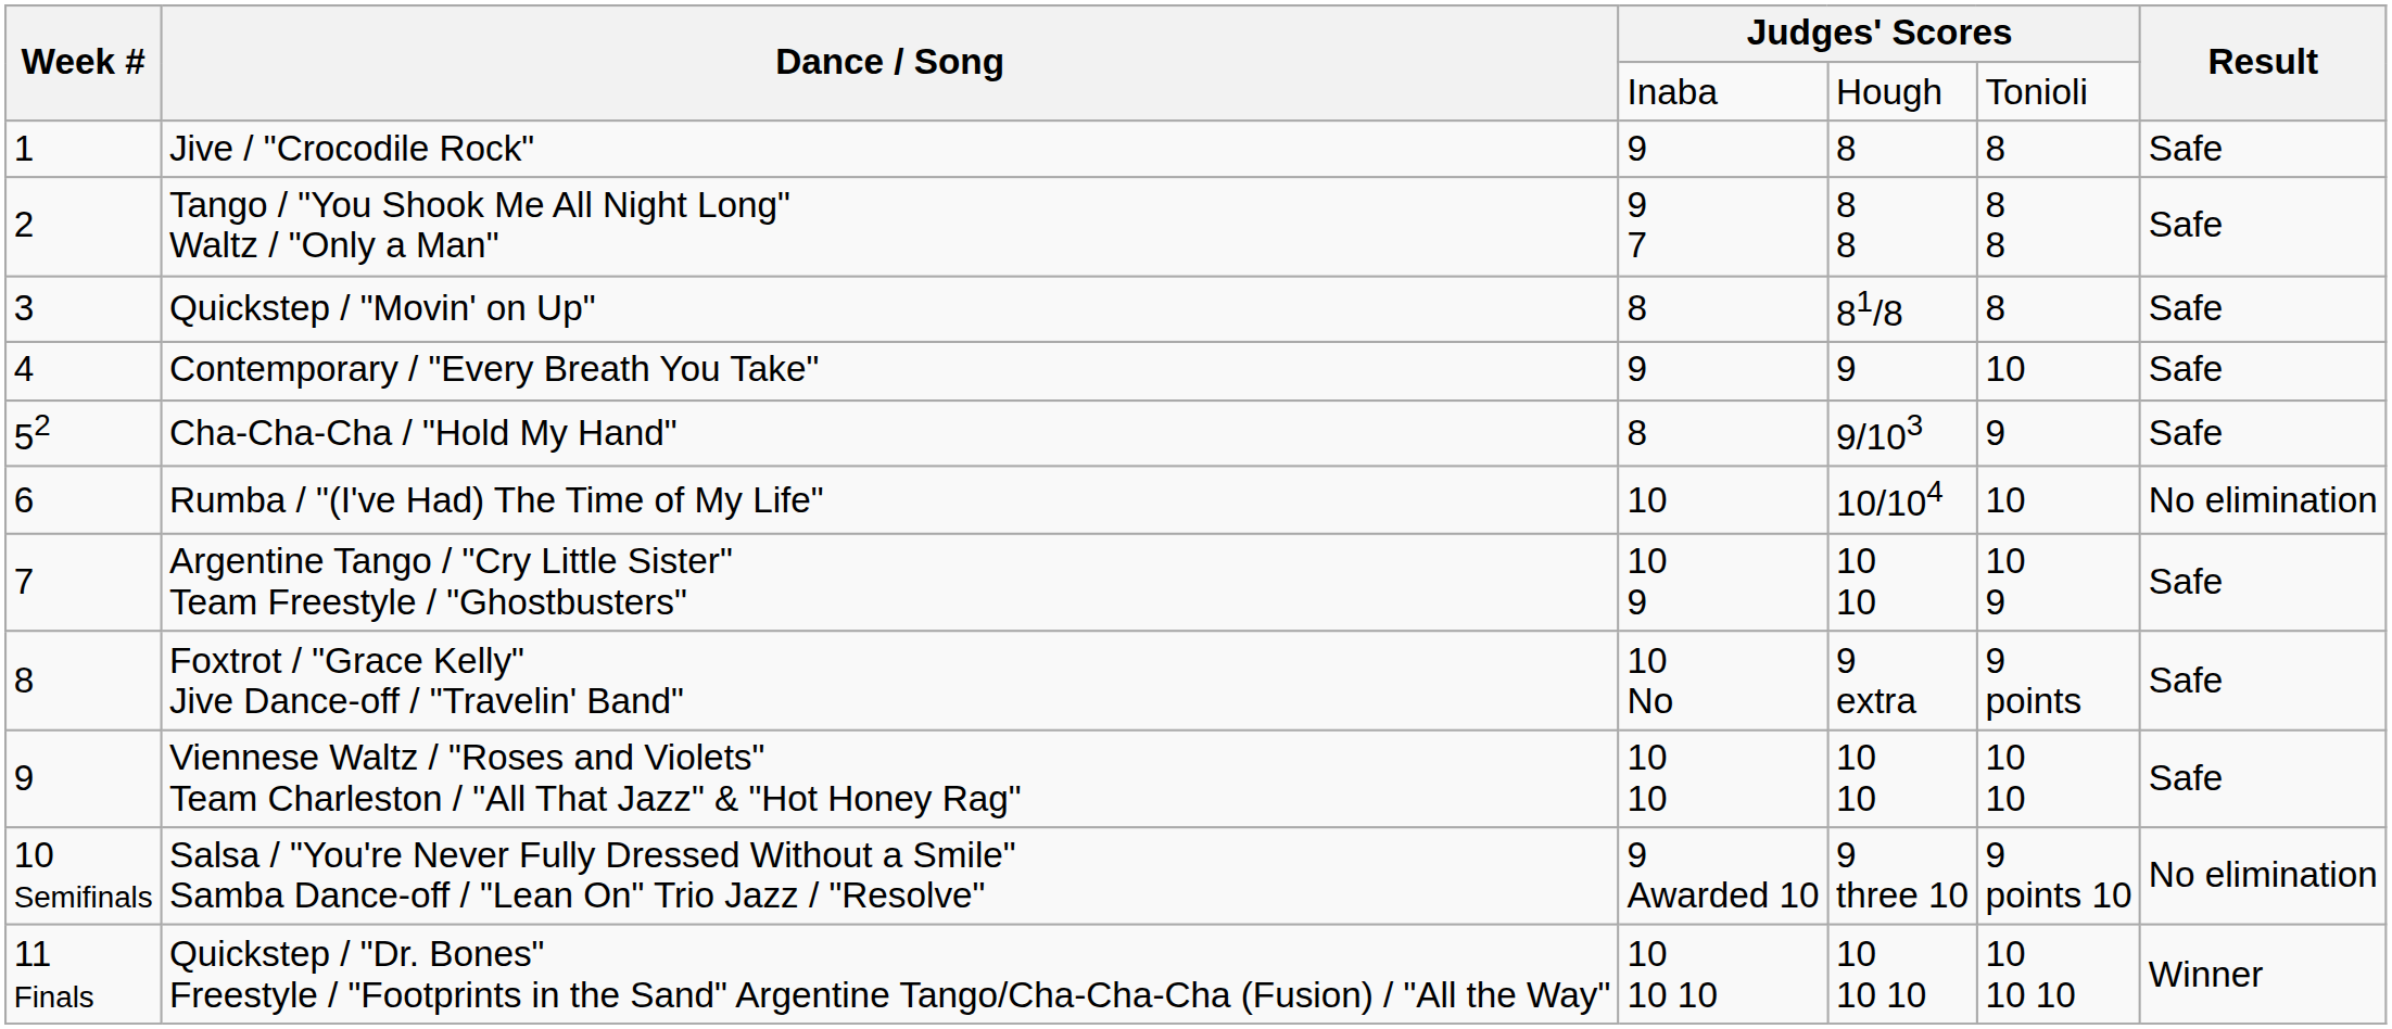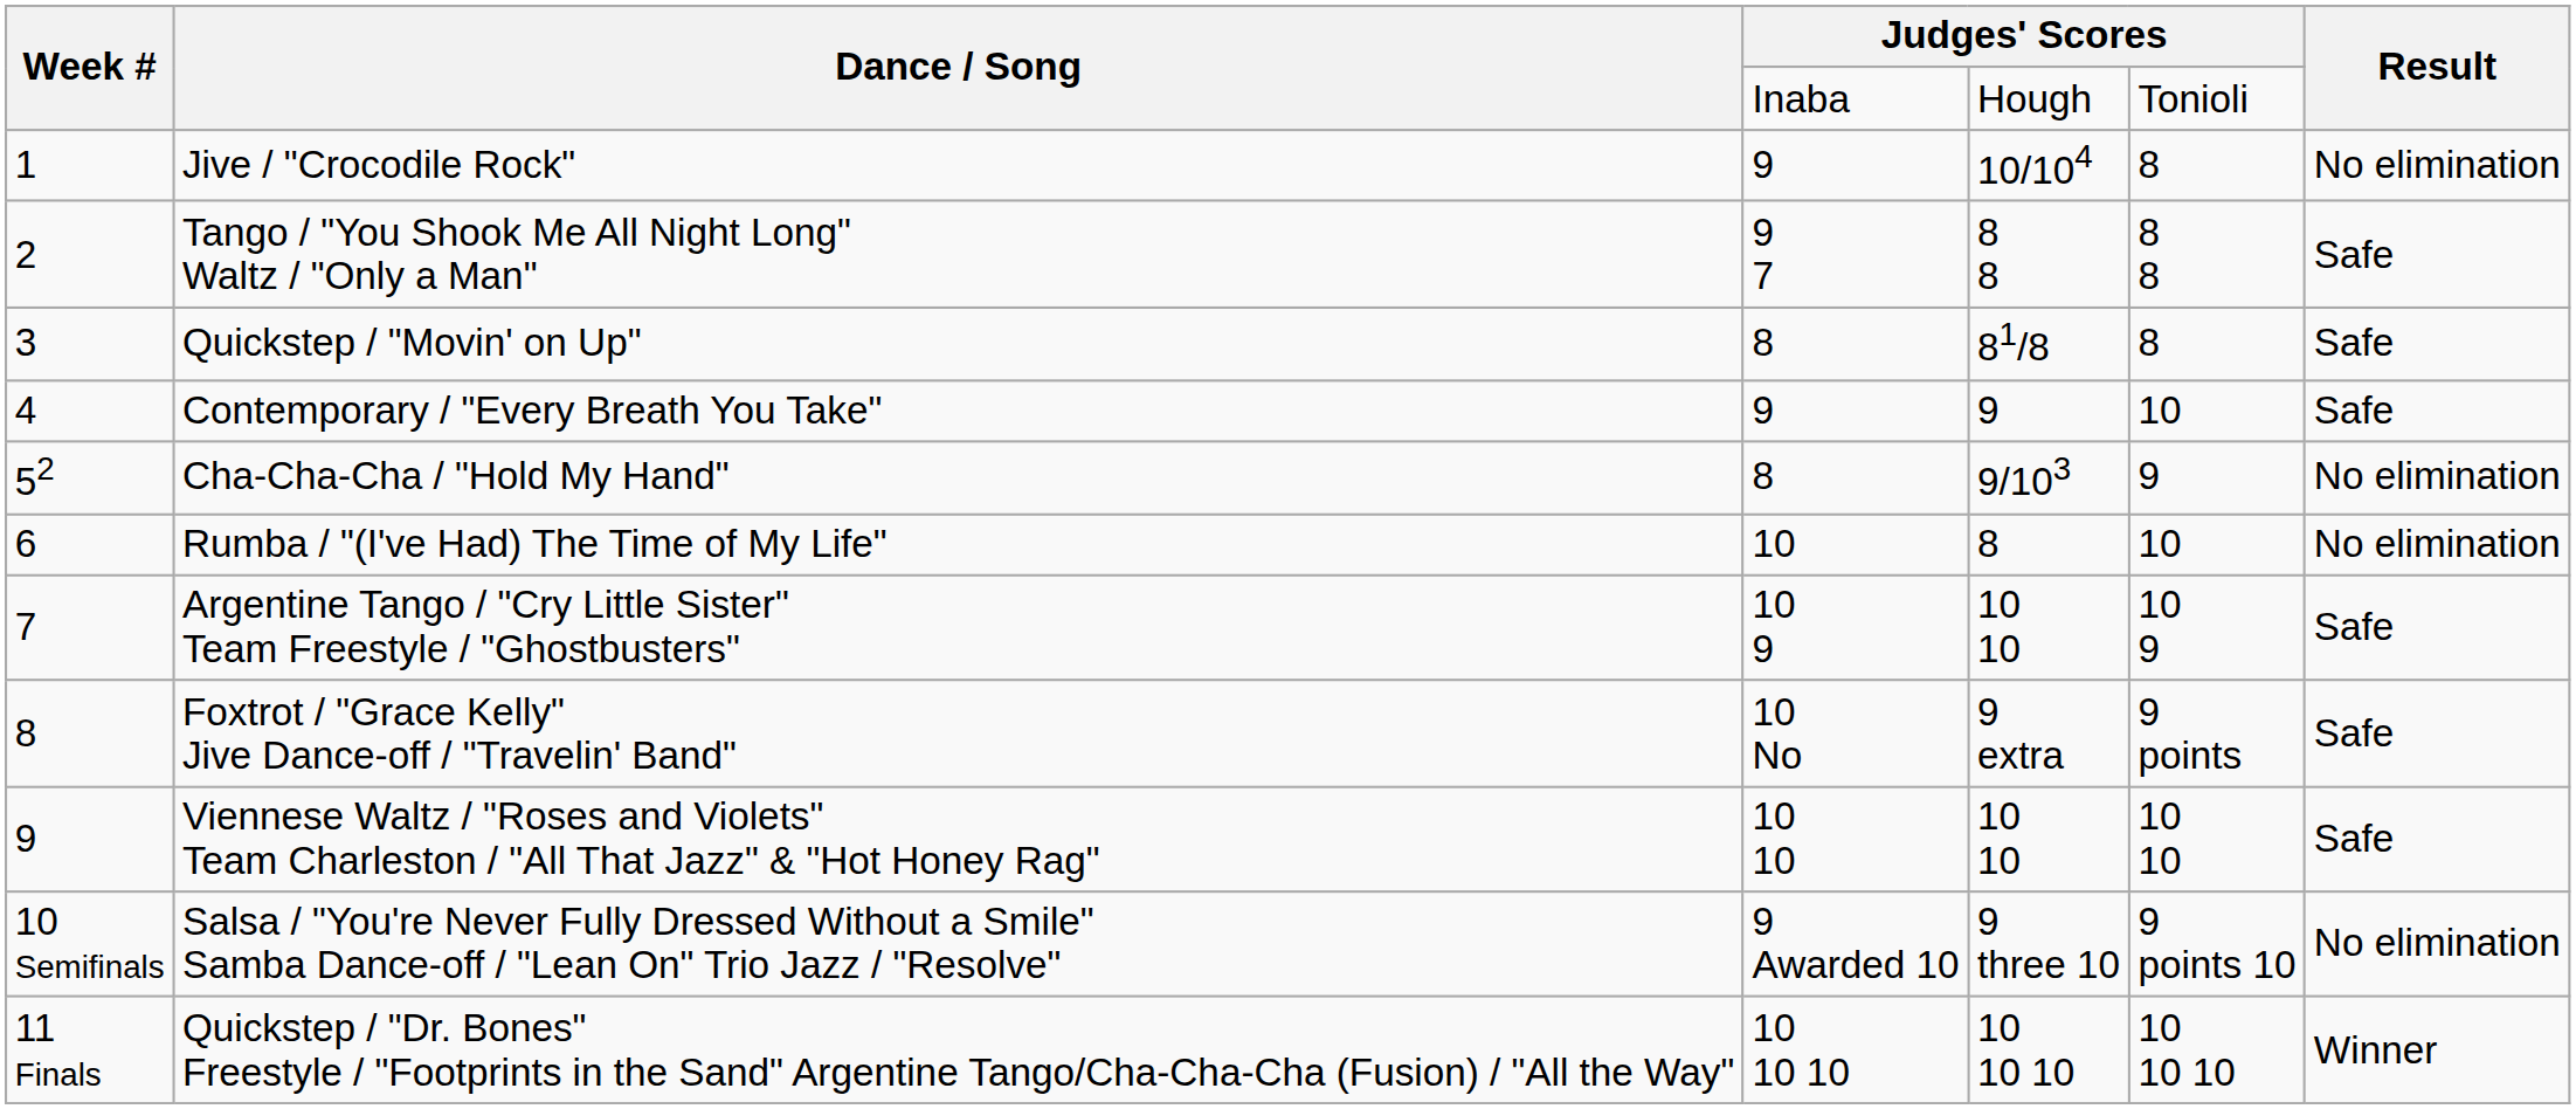Jive / "Crocodile Rock" | column 4: 8 -> 10/104
Jive / "Crocodile Rock" | Result: Safe -> No elimination
Cha-Cha-Cha / "Hold My Hand" | Result: Safe -> No elimination
Rumba / "(I've Had) The Time of My Life" | column 4: 10/104 -> 8
